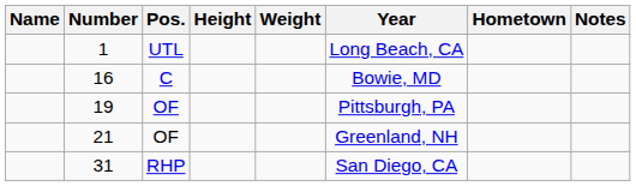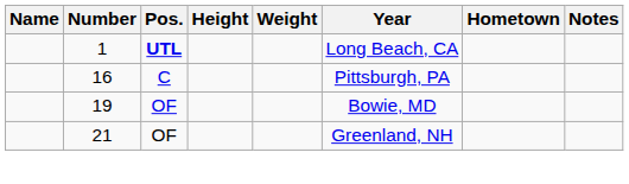1 | Pos.: normal -> bold
16 | Year: Bowie, MD -> Pittsburgh, PA
19 | Year: Pittsburgh, PA -> Bowie, MD
- row: 31 | RHP | San Diego, CA
